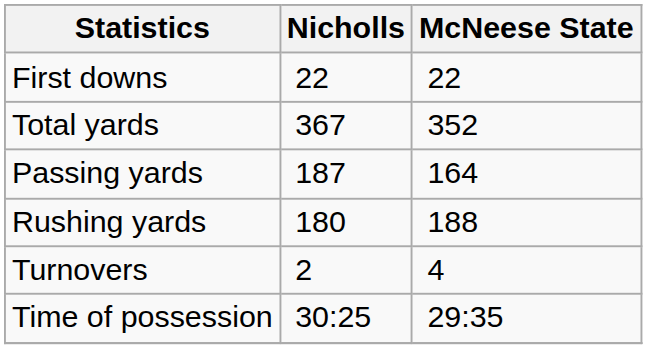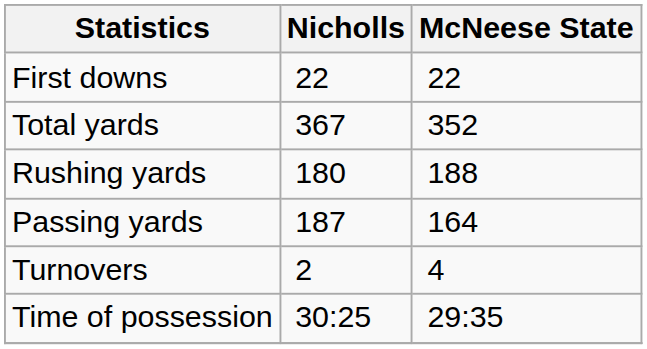rows swapped: Rushing yards <-> Passing yards
